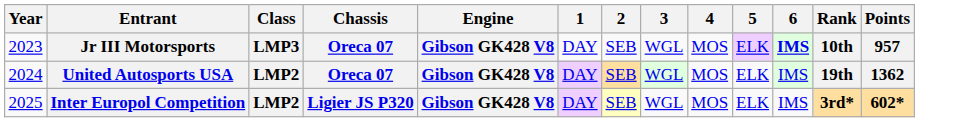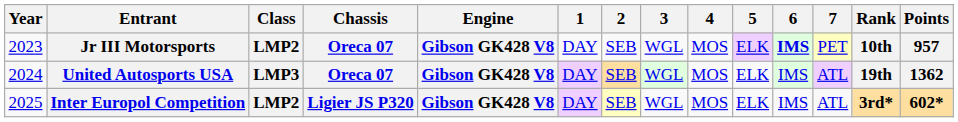+ column: 7 | PET | ATL | ATL
Jr III Motorsports | Class: LMP3 -> LMP2
United Autosports USA | Class: LMP2 -> LMP3
